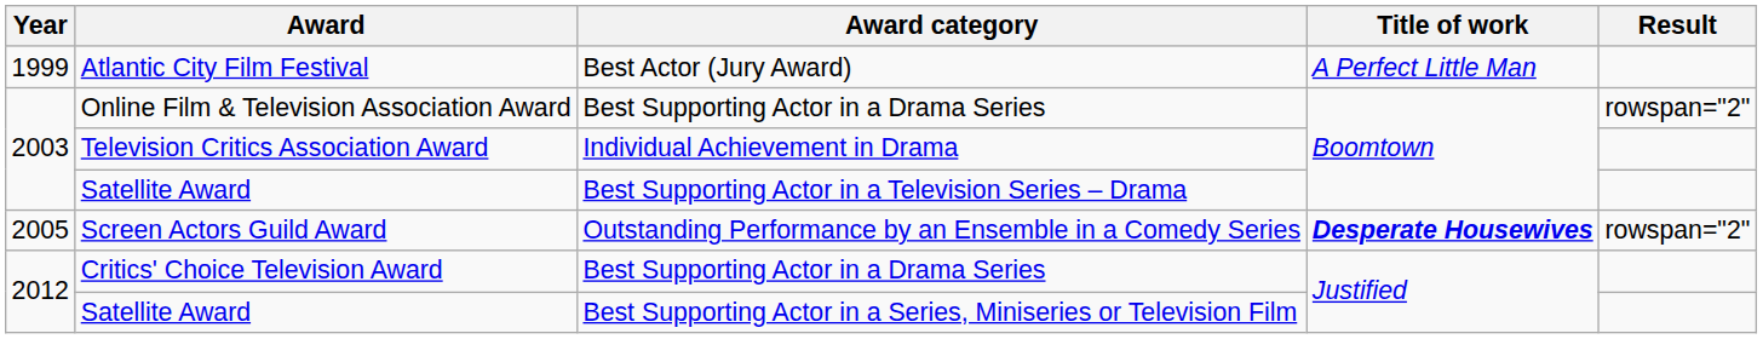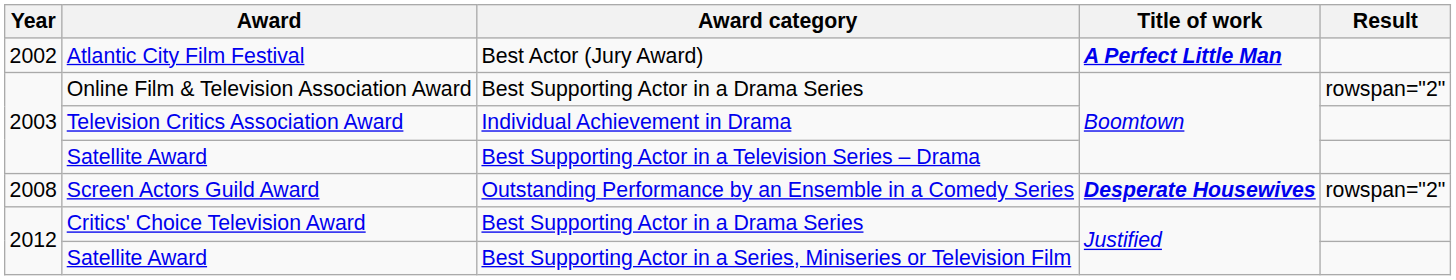Atlantic City Film Festival | Year: 1999 -> 2002
Atlantic City Film Festival | Title of work: normal -> bold
Screen Actors Guild Award | Year: 2005 -> 2008
